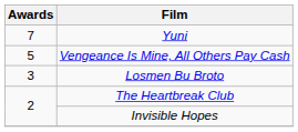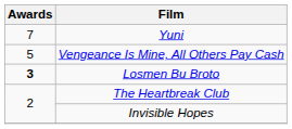Losmen Bu Broto | Awards: normal -> bold
